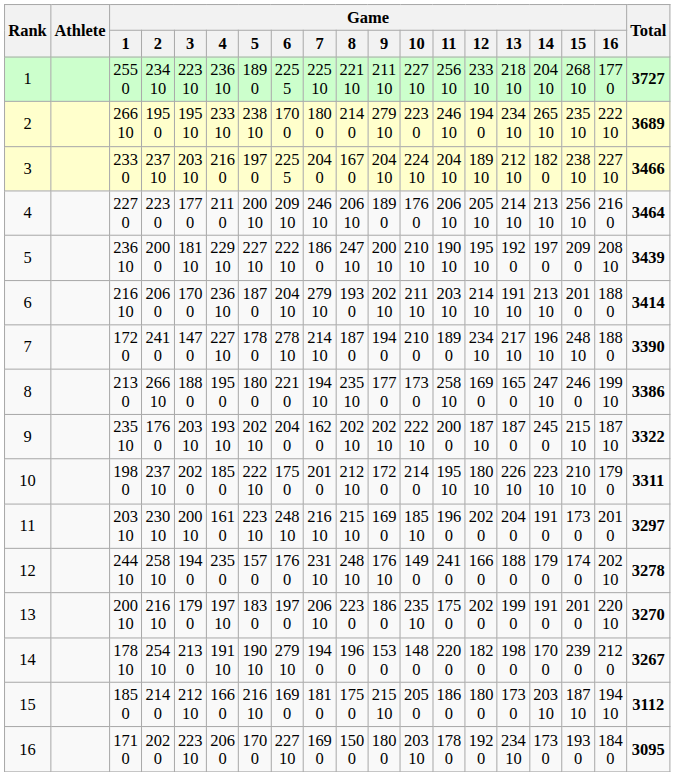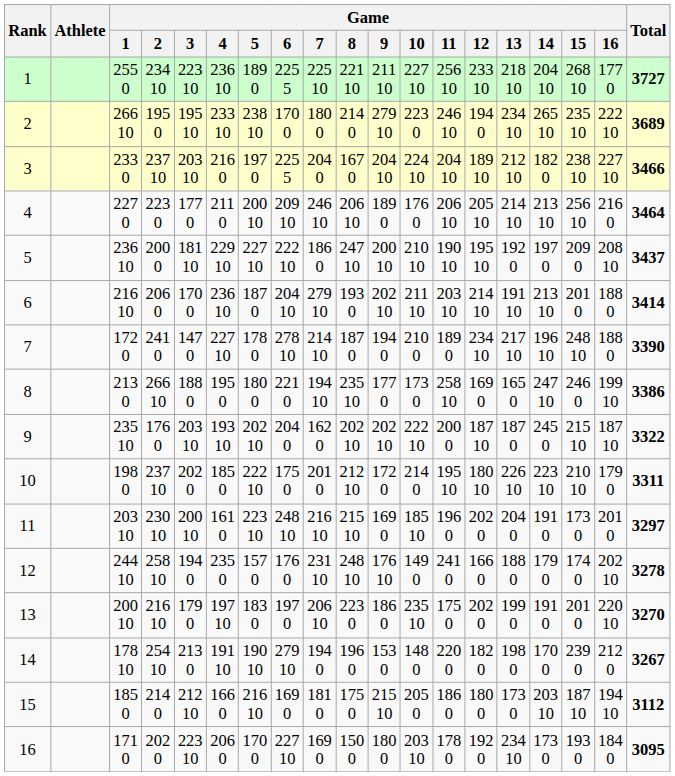row 7 | Total: 3439 -> 3437
